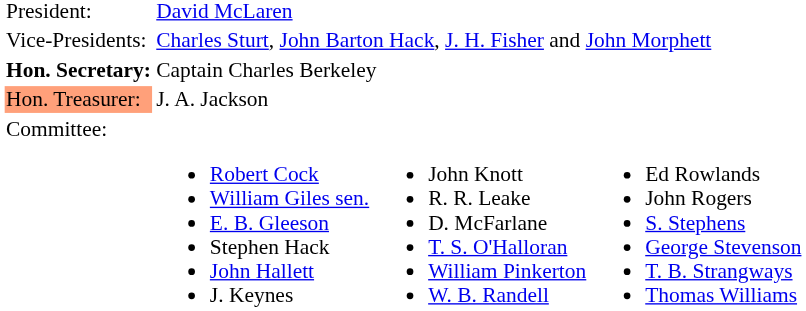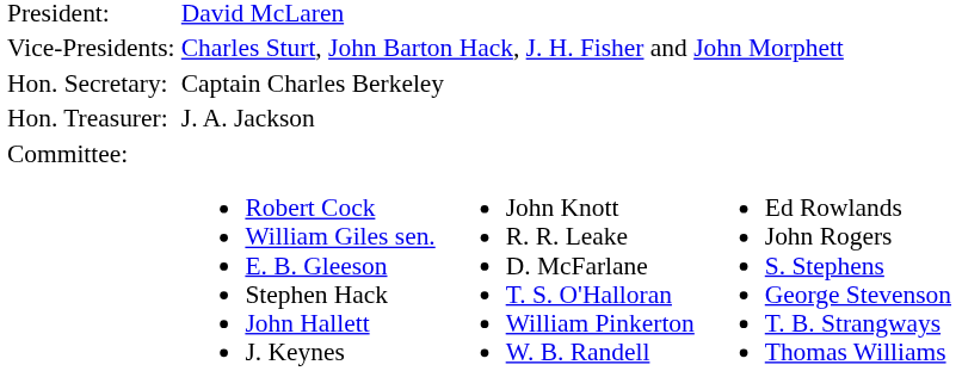Hon. Secretary: | column 1: bold -> normal
Hon. Treasurer: | column 1: lightsalmon background -> no background
